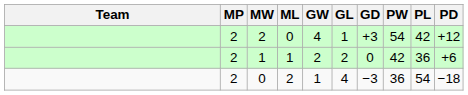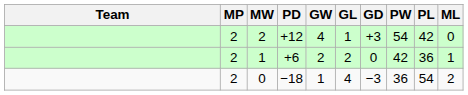columns swapped: ML <-> PD
